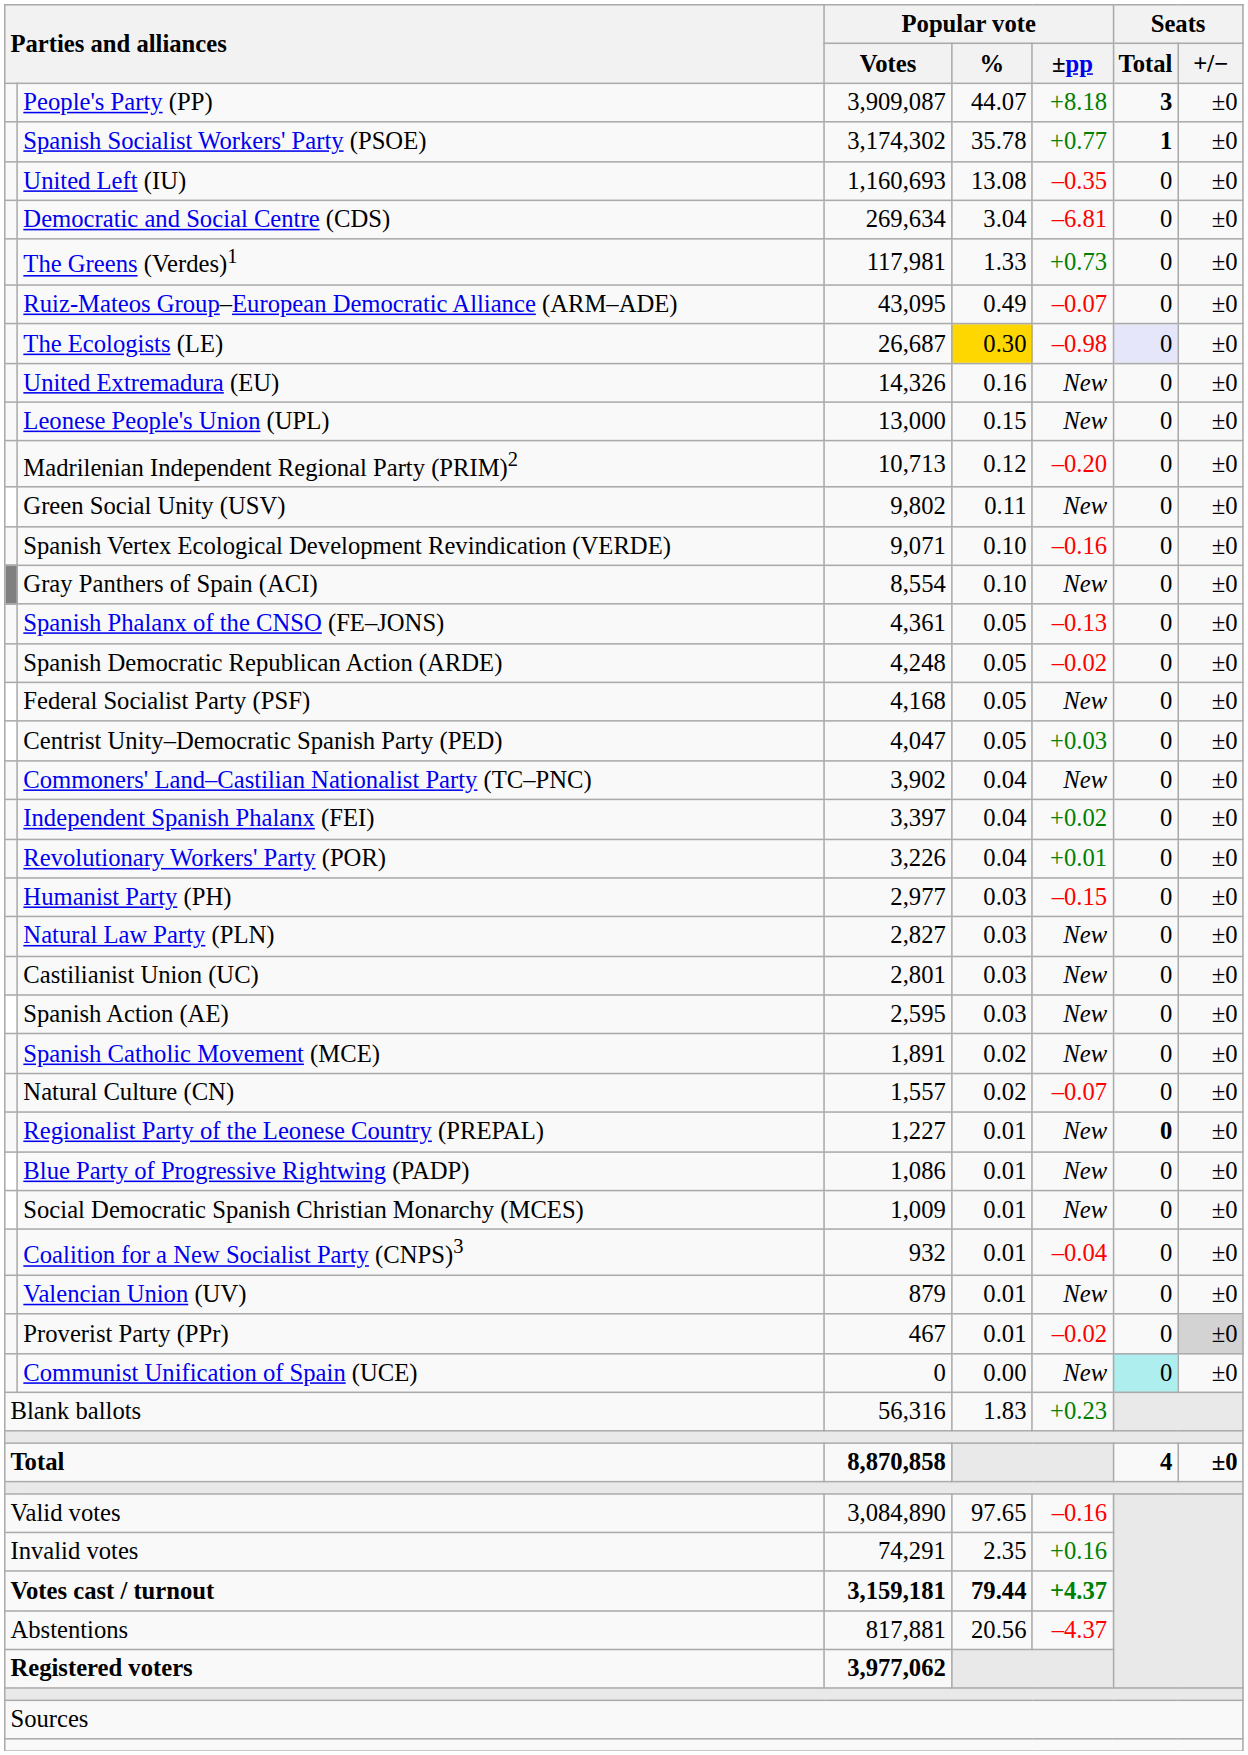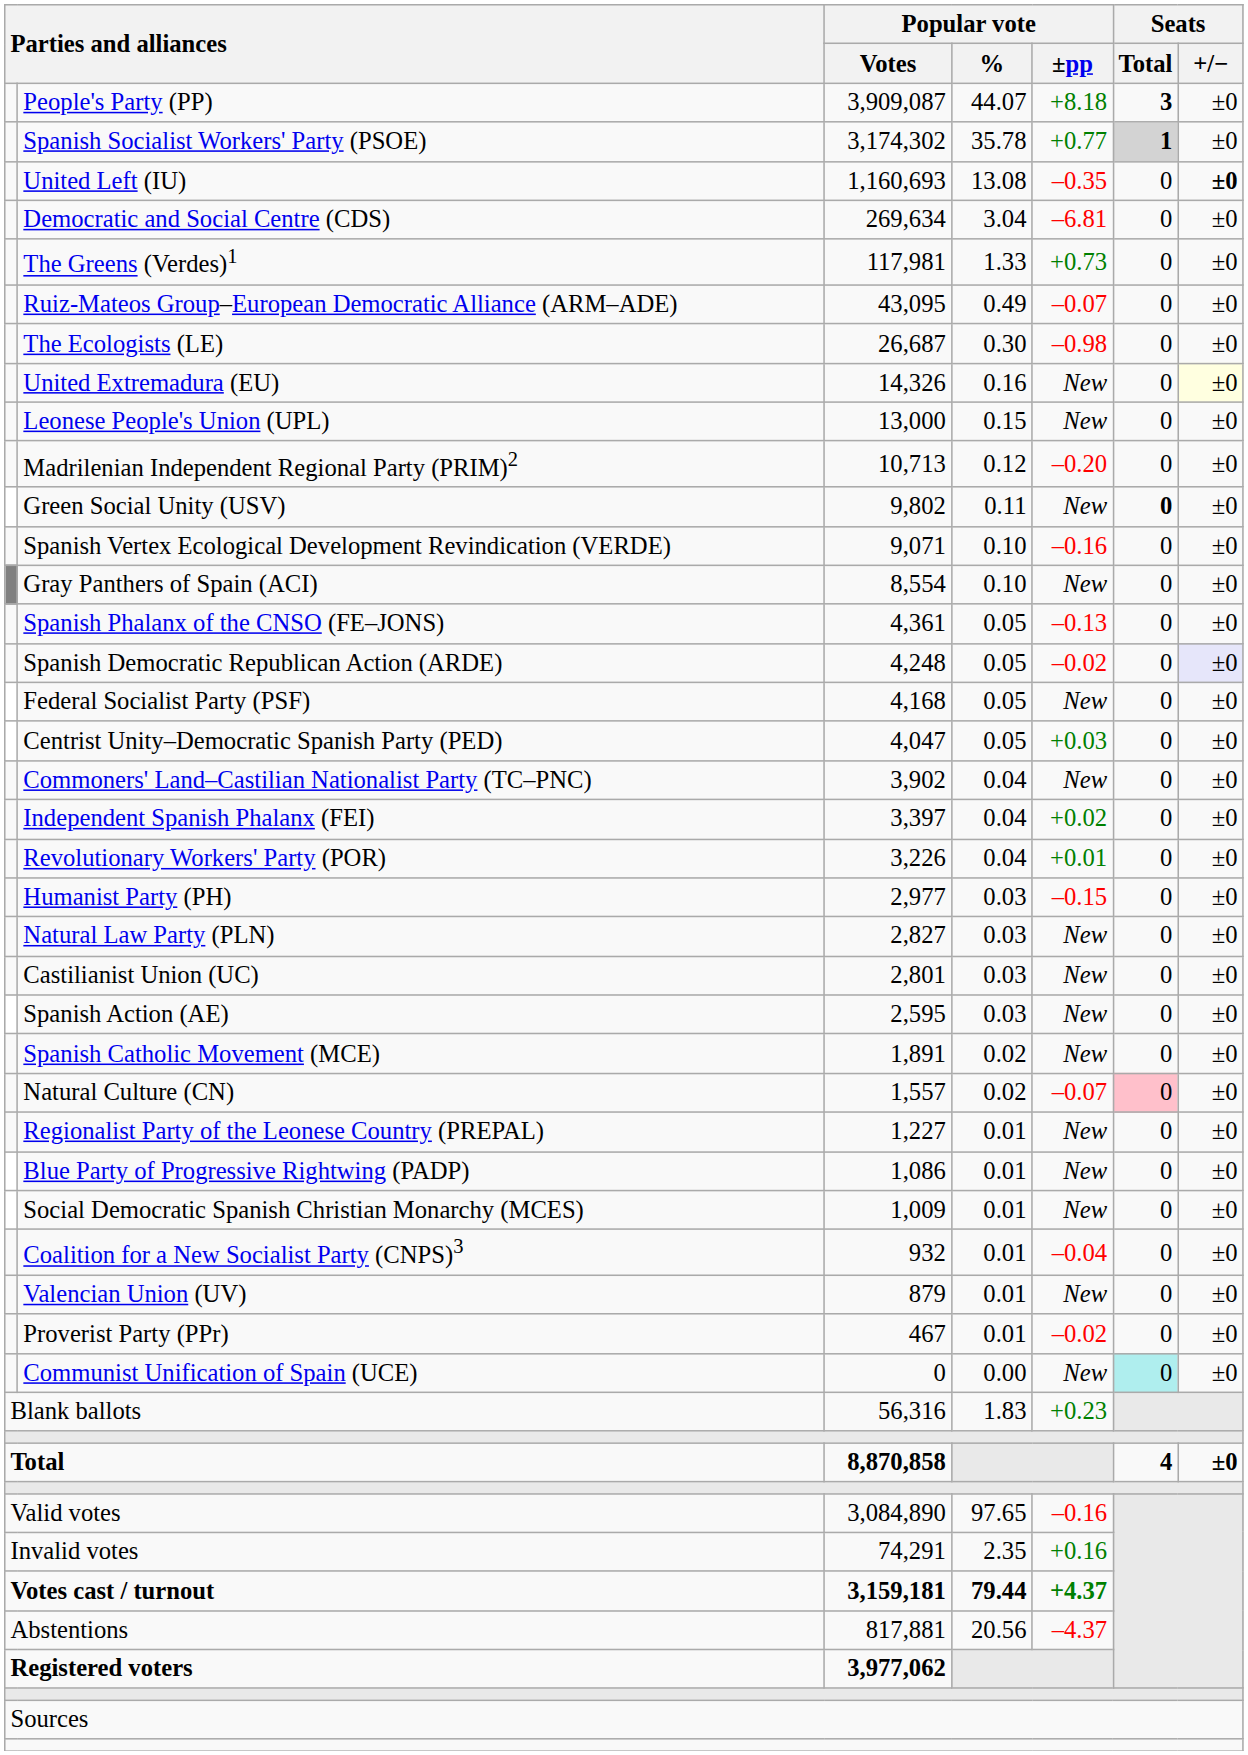Spanish Socialist Workers' Party (PSOE) | Seats / Total: no background -> lightgrey background
United Left (IU) | Seats / +/−: normal -> bold
The Ecologists (LE) | Popular vote / %: gold background -> no background
The Ecologists (LE) | Seats / Total: lavender background -> no background
United Extremadura (EU) | Seats / +/−: no background -> lightyellow background
Green Social Unity (USV) | Seats / Total: normal -> bold
Spanish Democratic Republican Action (ARDE) | Seats / +/−: no background -> lavender background
Natural Culture (CN) | Seats / Total: no background -> pink background
Regionalist Party of the Leonese Country (PREPAL) | Seats / Total: bold -> normal
Proverist Party (PPr) | Seats / +/−: lightgrey background -> no background
